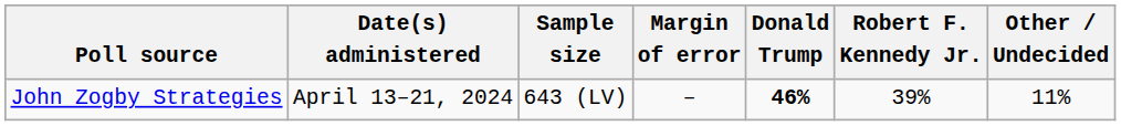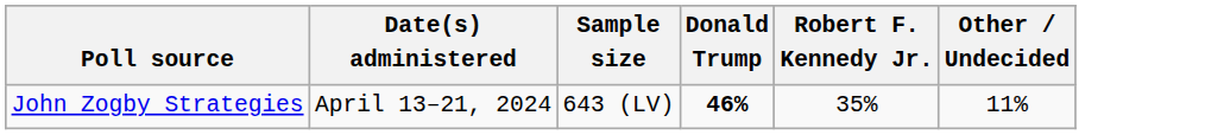- column: Margin of error | –
John Zogby Strategies | Robert F. Kennedy Jr.: 39% -> 35%
